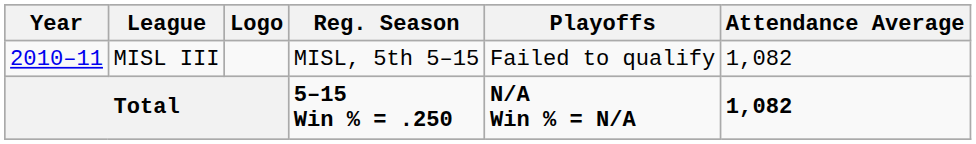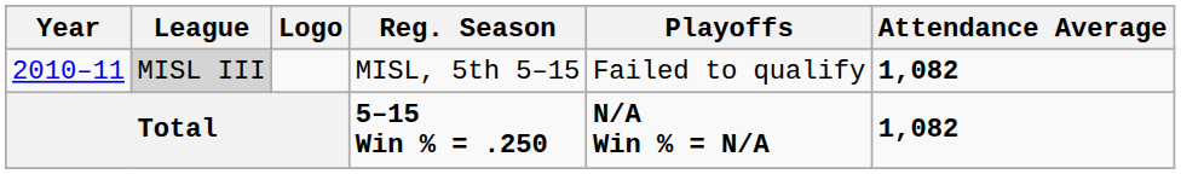2010–11 | League: no background -> lightgrey background
2010–11 | Attendance Average: normal -> bold
